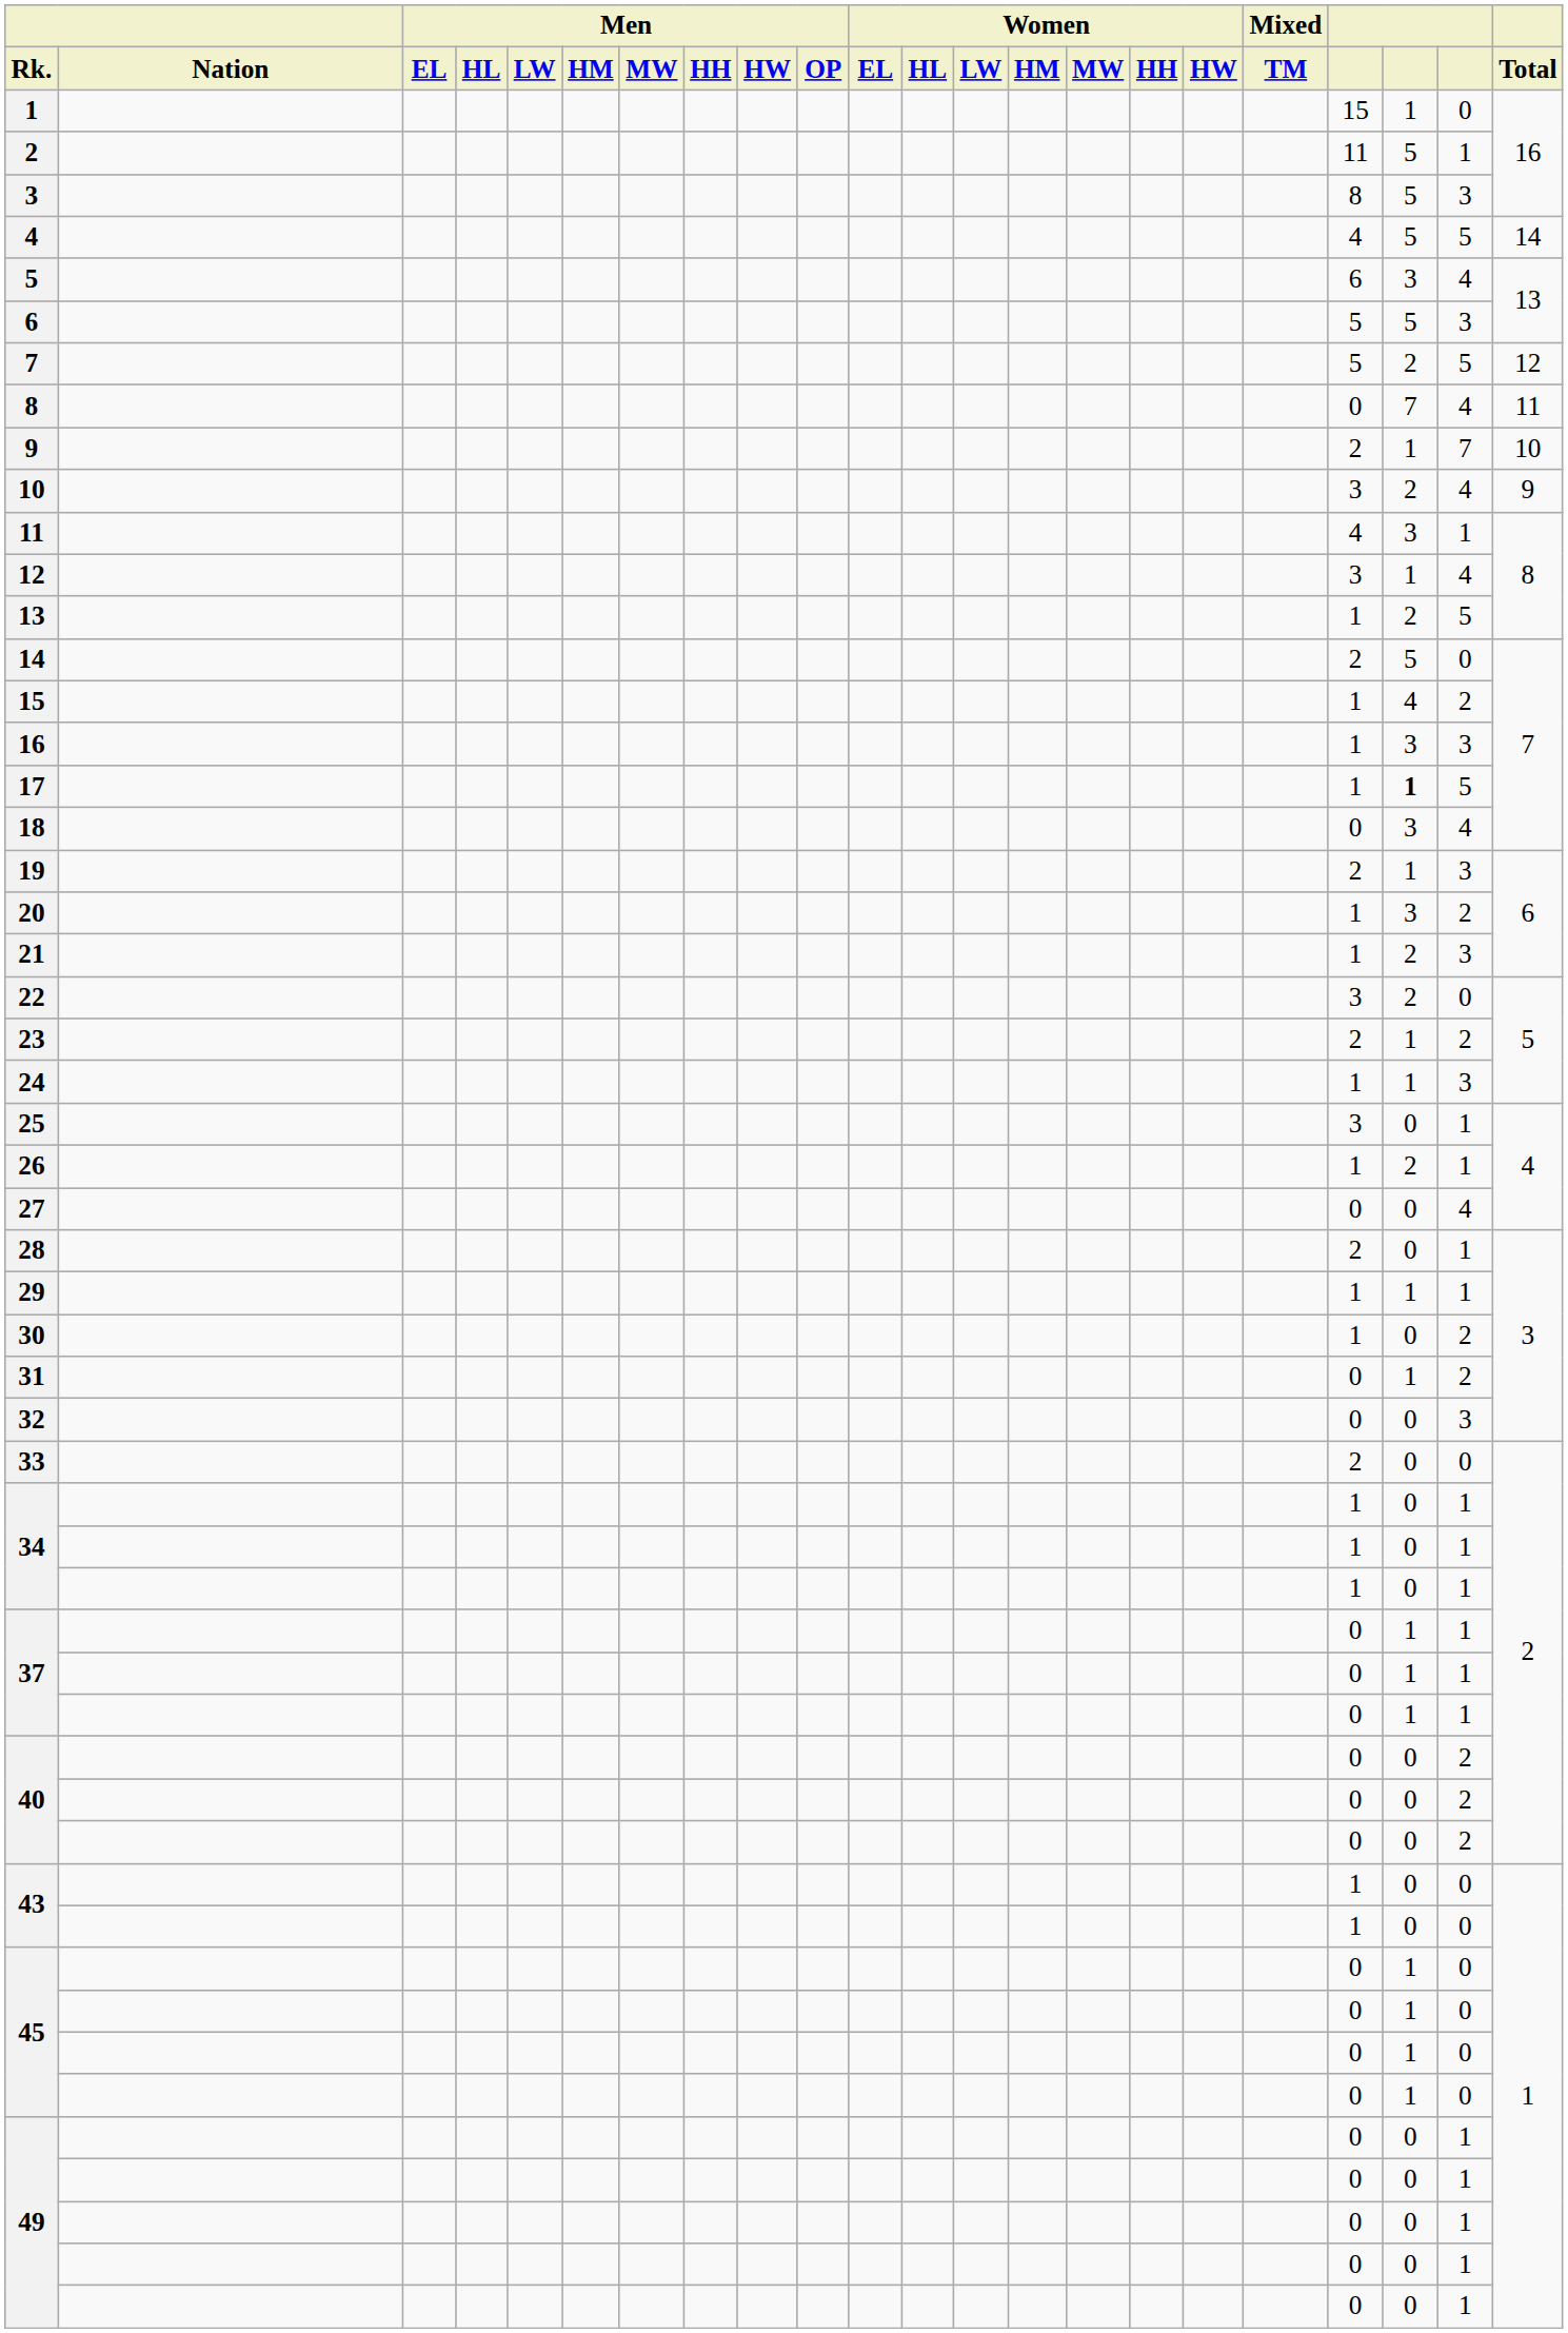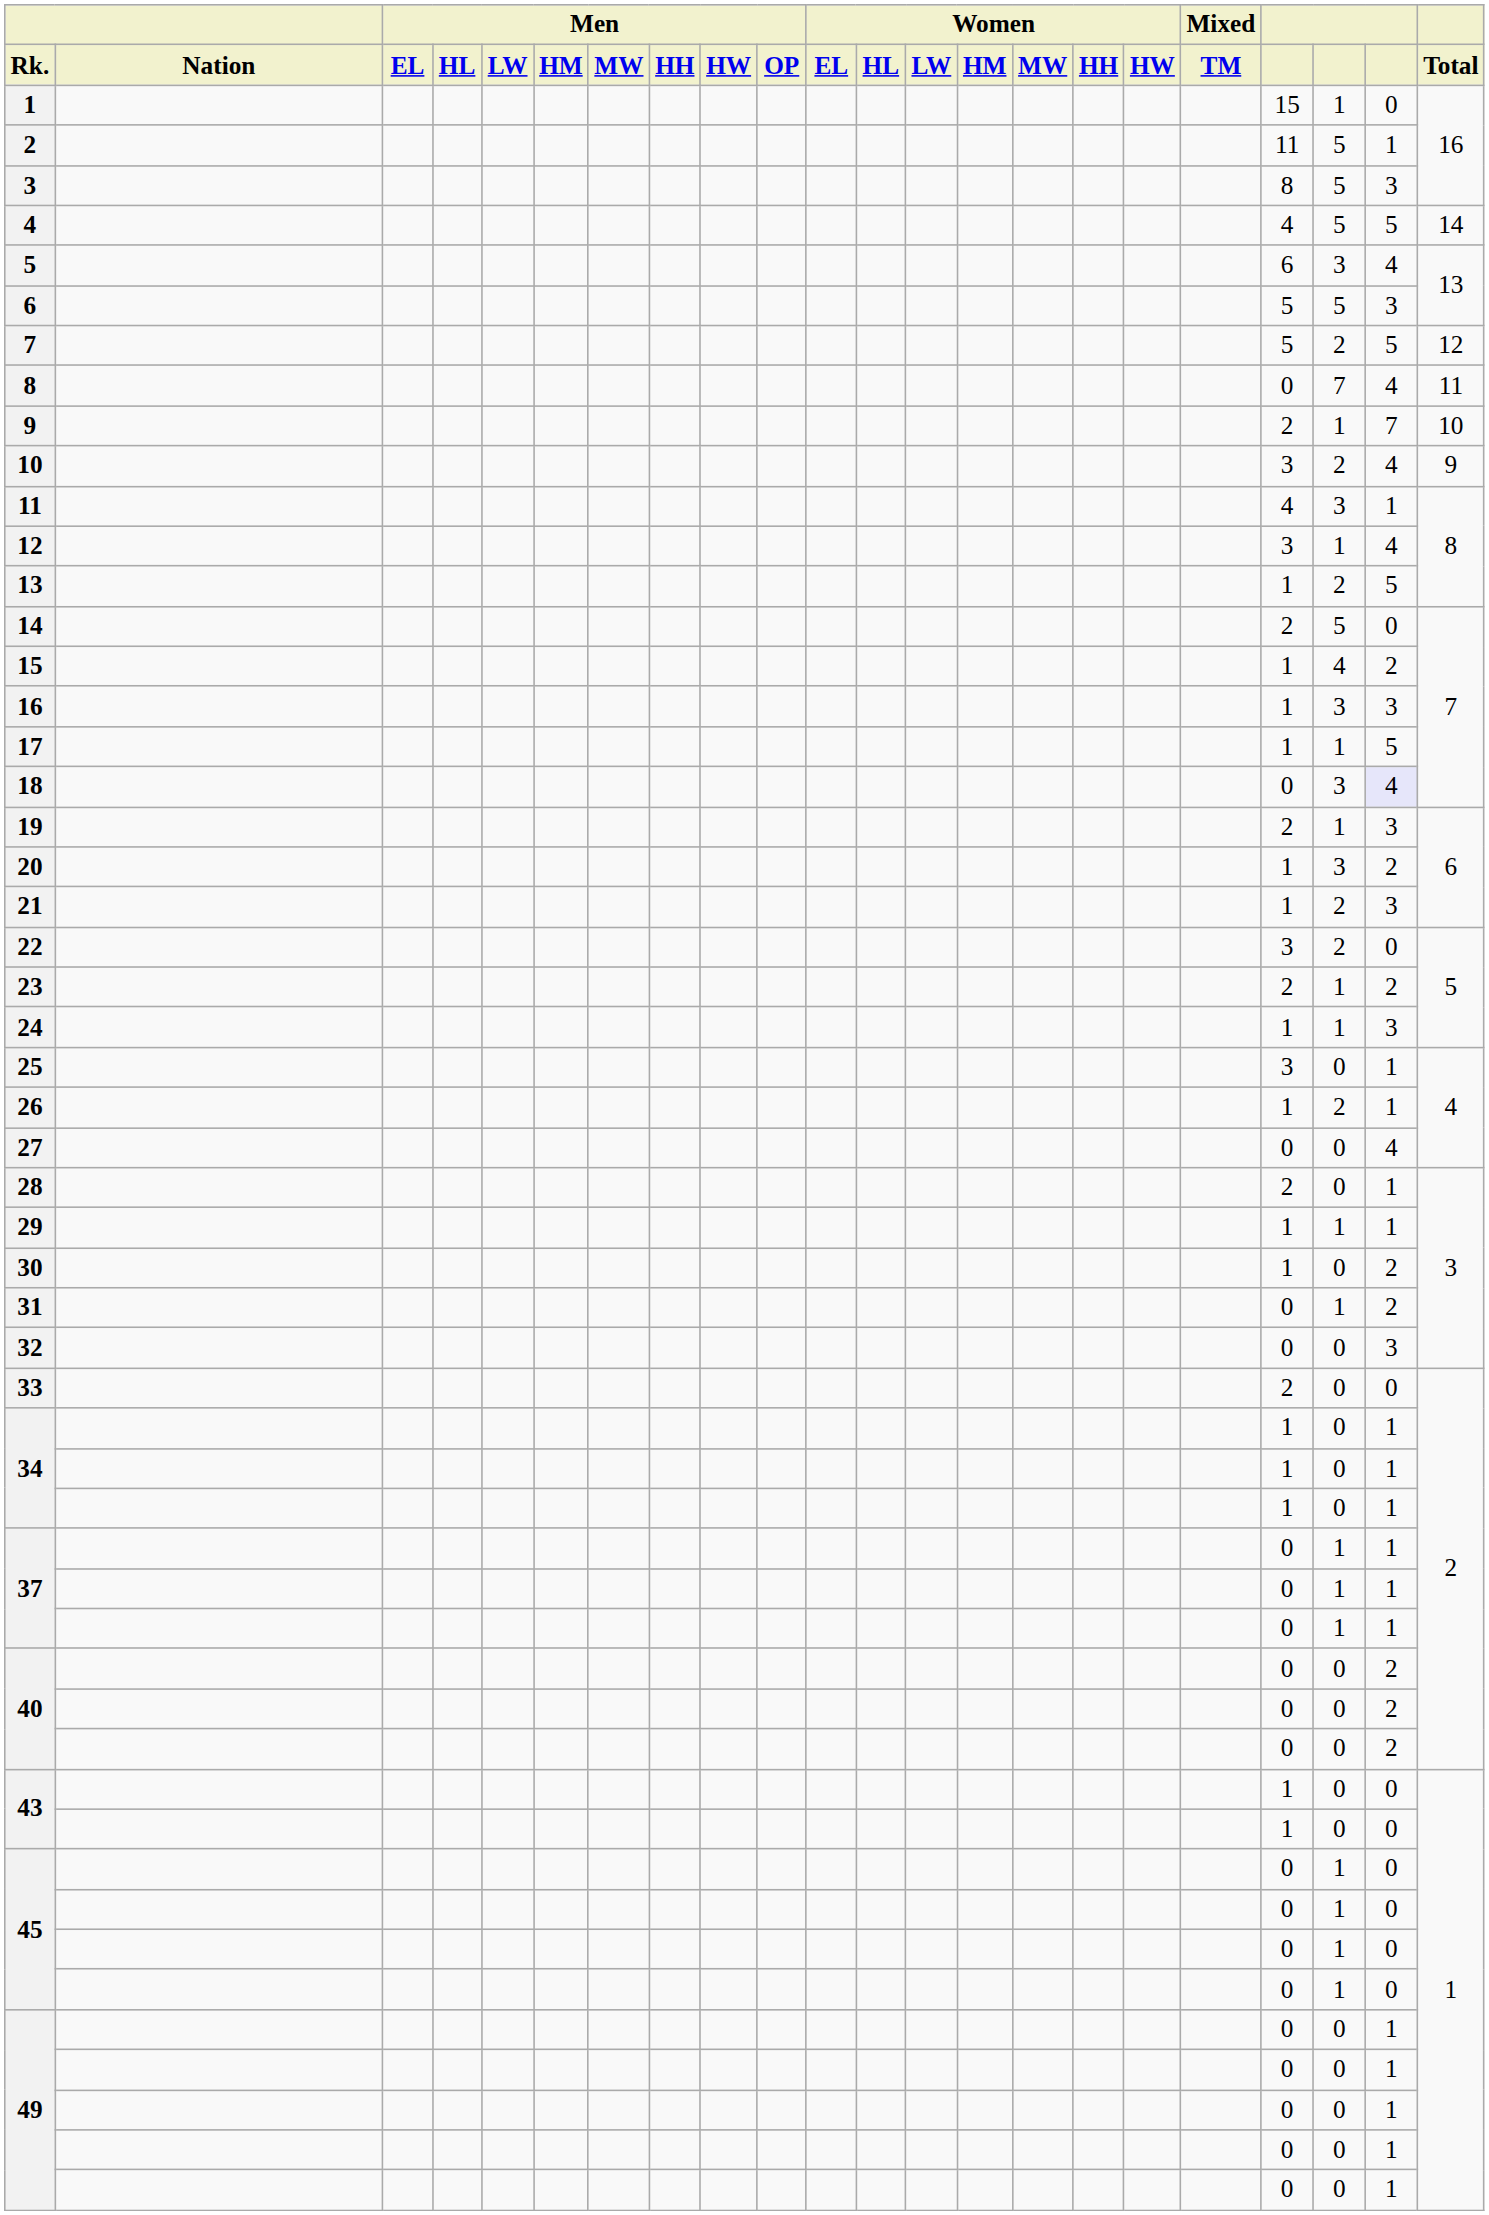17 | column 20: bold -> normal
18 | column 21: no background -> lavender background
